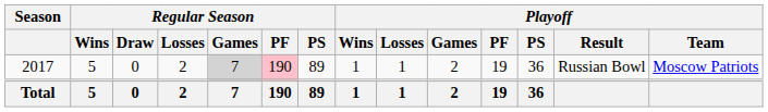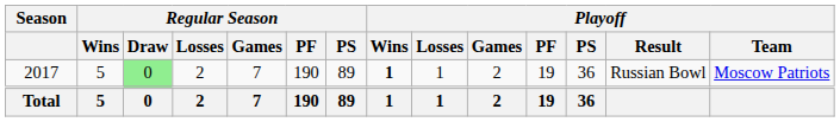2017 | Regular Season / Draw: no background -> lightgreen background
2017 | Regular Season / Games: lightgrey background -> no background
2017 | Regular Season / PF: pink background -> no background
2017 | Playoff / Wins: normal -> bold
